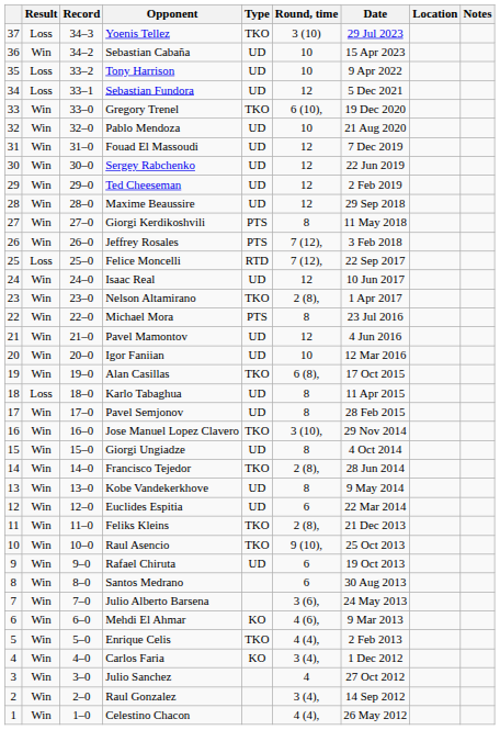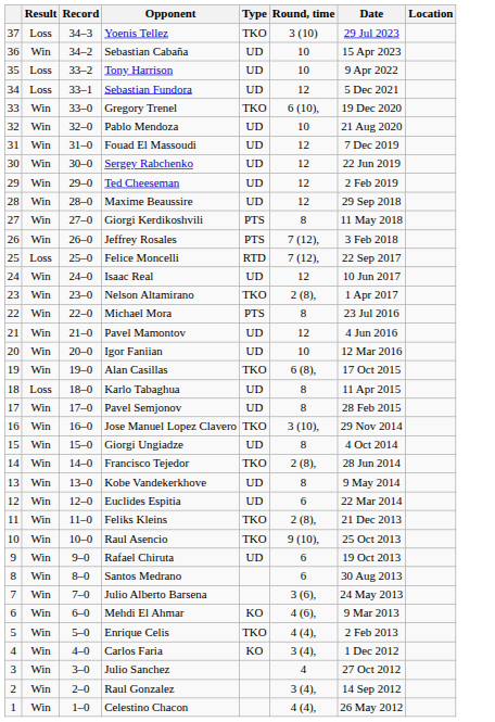- column: Notes
